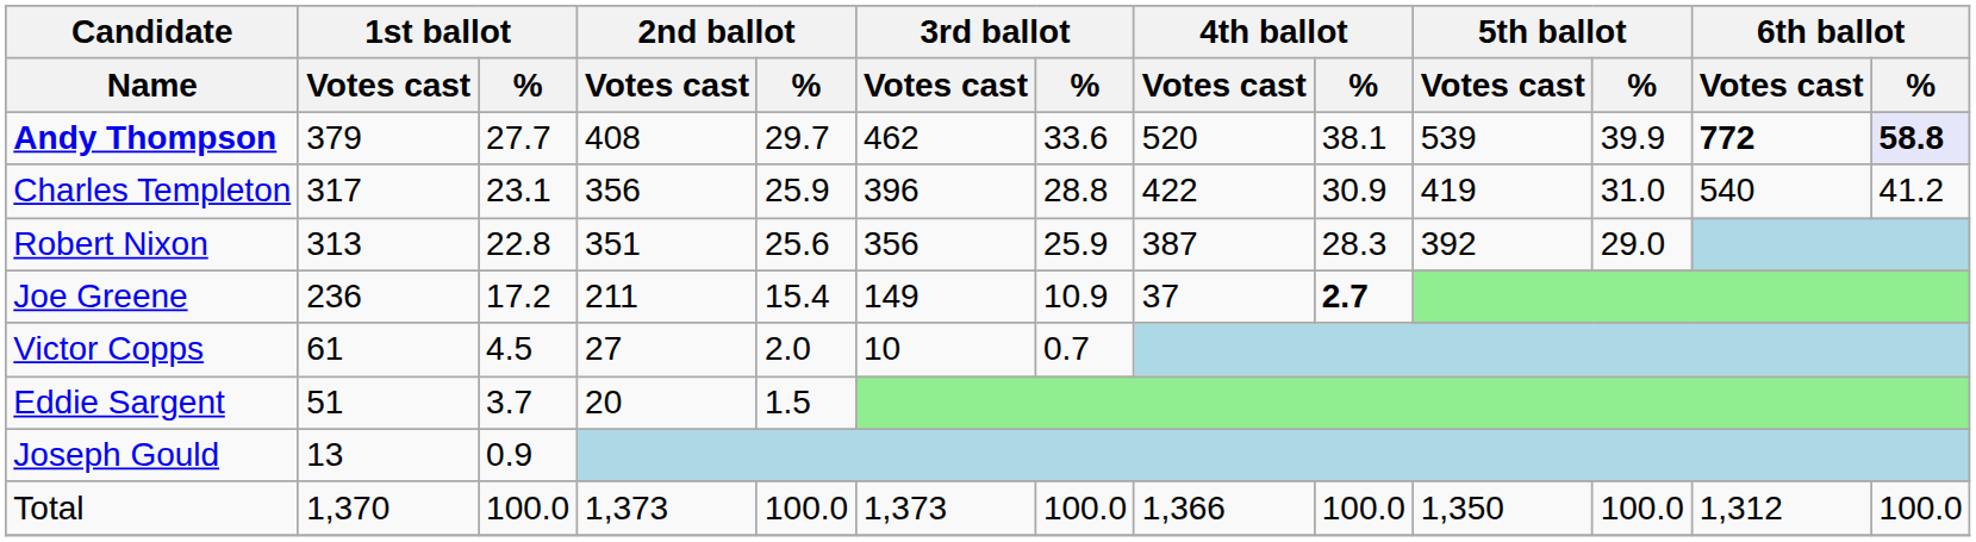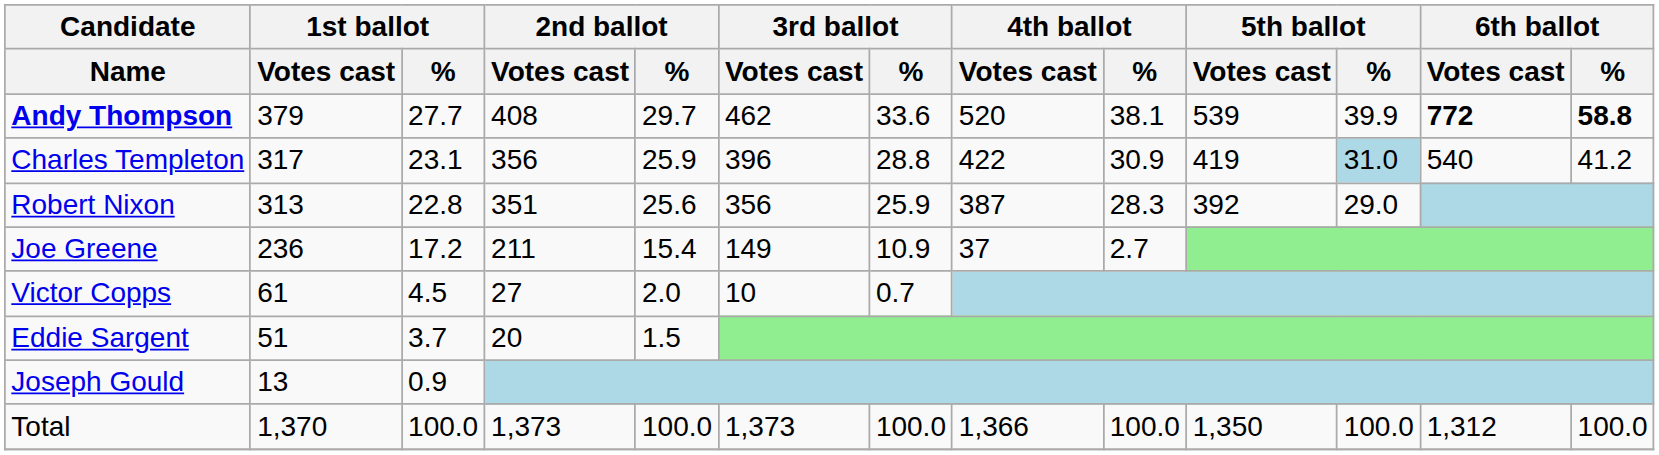Andy Thompson | 6th ballot / %: lavender background -> no background
Charles Templeton | 5th ballot / %: no background -> lightblue background
Joe Greene | 4th ballot / %: bold -> normal
